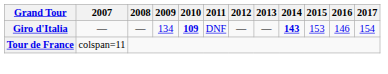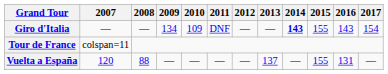Giro d'Italia | 2010: bold -> normal
Giro d'Italia | 2015: 153 -> 155
Giro d'Italia | 2016: 146 -> 143
+ row: Vuelta a España | 120 | 88 | — | — | — | — | 137 | — | 155 | 131 | —
